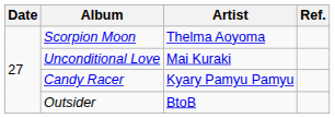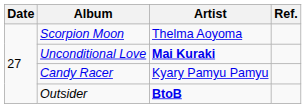Unconditional Love | Artist: normal -> bold
Outsider | Artist: normal -> bold
